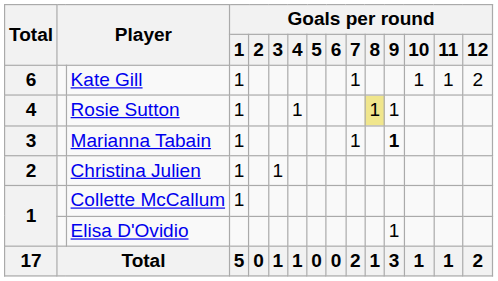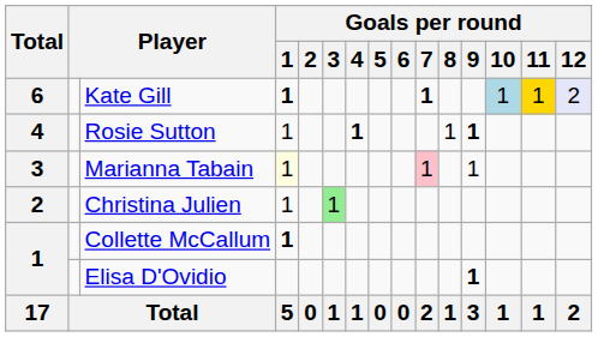Kate Gill | Goals per round / 1: normal -> bold
Kate Gill | Goals per round / 7: normal -> bold
Kate Gill | Goals per round / 10: no background -> lightblue background
Kate Gill | Goals per round / 11: no background -> gold background
Kate Gill | Goals per round / 12: no background -> lavender background
Rosie Sutton | Goals per round / 4: normal -> bold
Rosie Sutton | Goals per round / 8: khaki background -> no background
Rosie Sutton | Goals per round / 9: normal -> bold
Marianna Tabain | Goals per round / 1: no background -> lightyellow background
Marianna Tabain | Goals per round / 7: no background -> pink background
Marianna Tabain | Goals per round / 9: bold -> normal
Christina Julien | Goals per round / 3: no background -> lightgreen background
Collette McCallum | Goals per round / 1: normal -> bold
Elisa D'Ovidio | Goals per round / 9: normal -> bold
